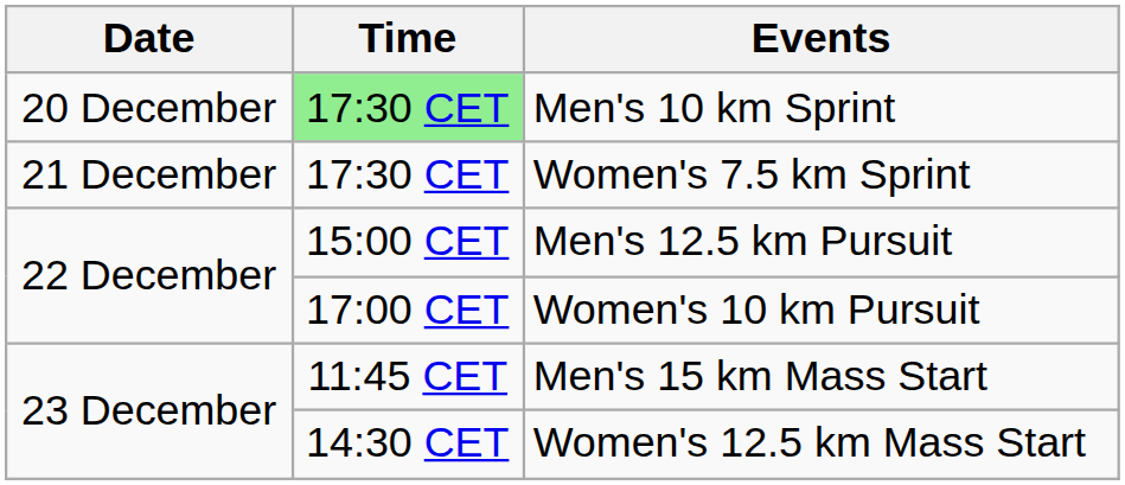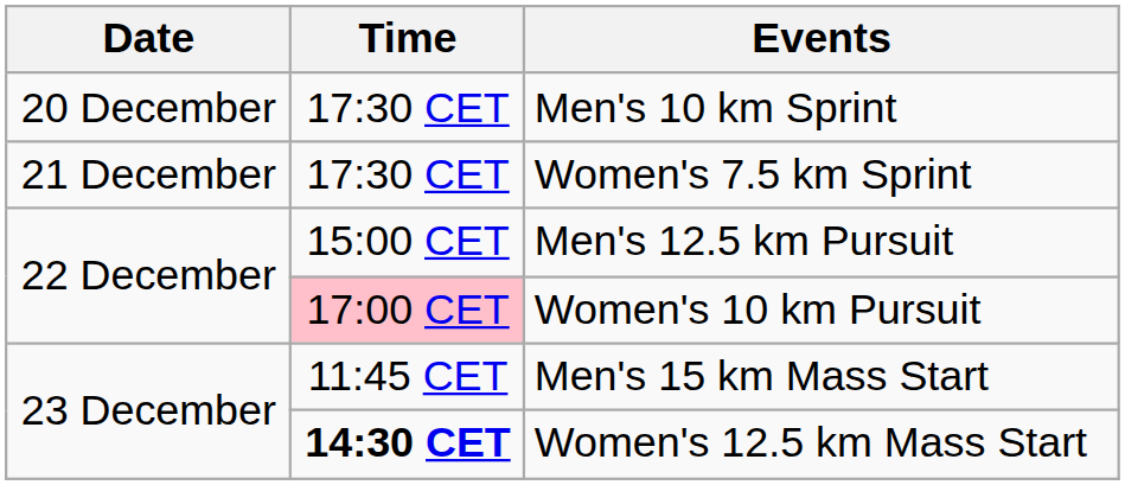Men's 10 km Sprint | Time: lightgreen background -> no background
Women's 10 km Pursuit | Time: no background -> pink background
Women's 12.5 km Mass Start | Time: normal -> bold
